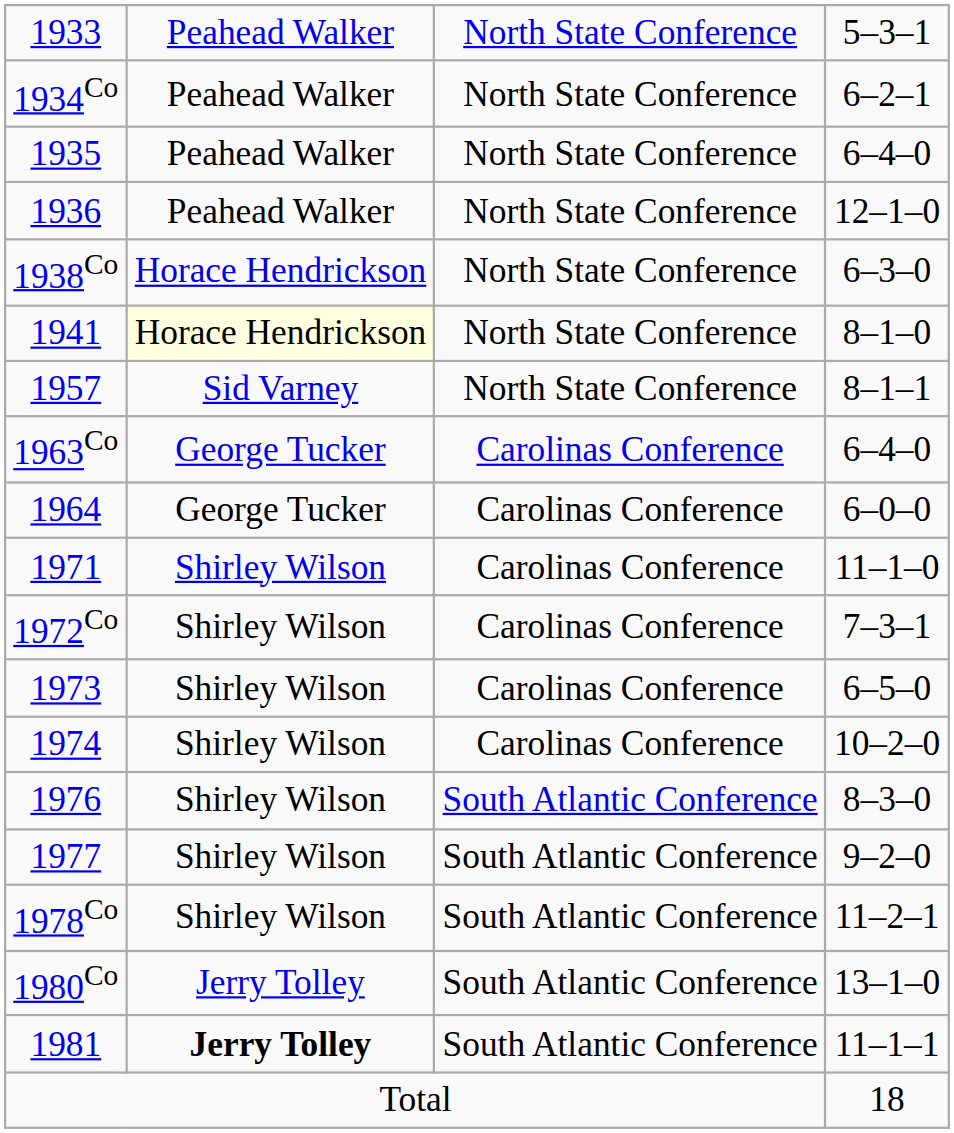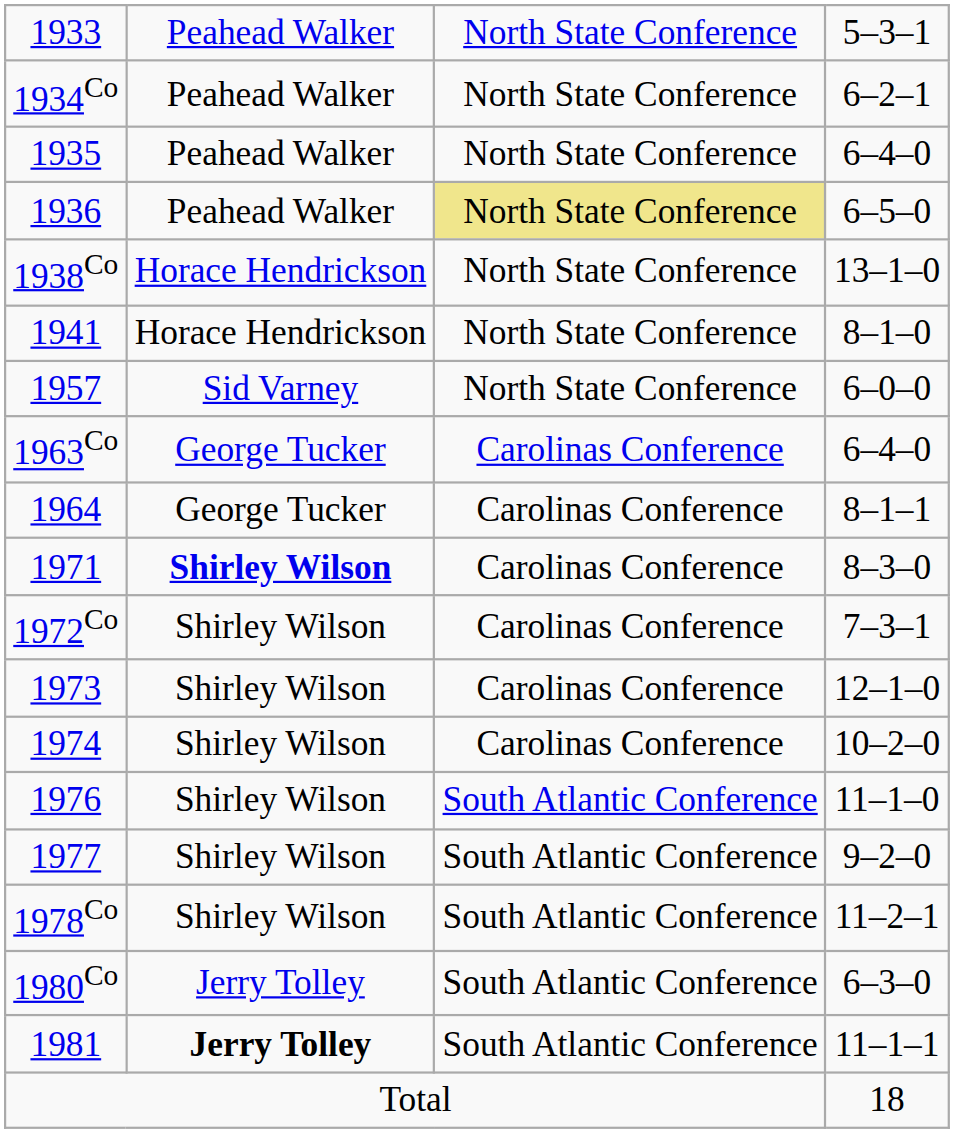1936 | column 3: no background -> khaki background
1936 | column 4: 12–1–0 -> 6–5–0
1938Co | column 4: 6–3–0 -> 13–1–0
1941 | column 2: lightyellow background -> no background
1957 | column 4: 8–1–1 -> 6–0–0
1964 | column 4: 6–0–0 -> 8–1–1
1971 | column 2: normal -> bold
1971 | column 4: 11–1–0 -> 8–3–0
1973 | column 4: 6–5–0 -> 12–1–0
1976 | column 4: 8–3–0 -> 11–1–0
1980Co | column 4: 13–1–0 -> 6–3–0
